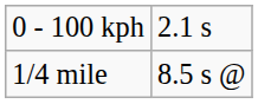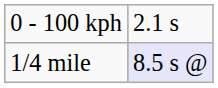1/4 mile | column 2: no background -> lavender background
